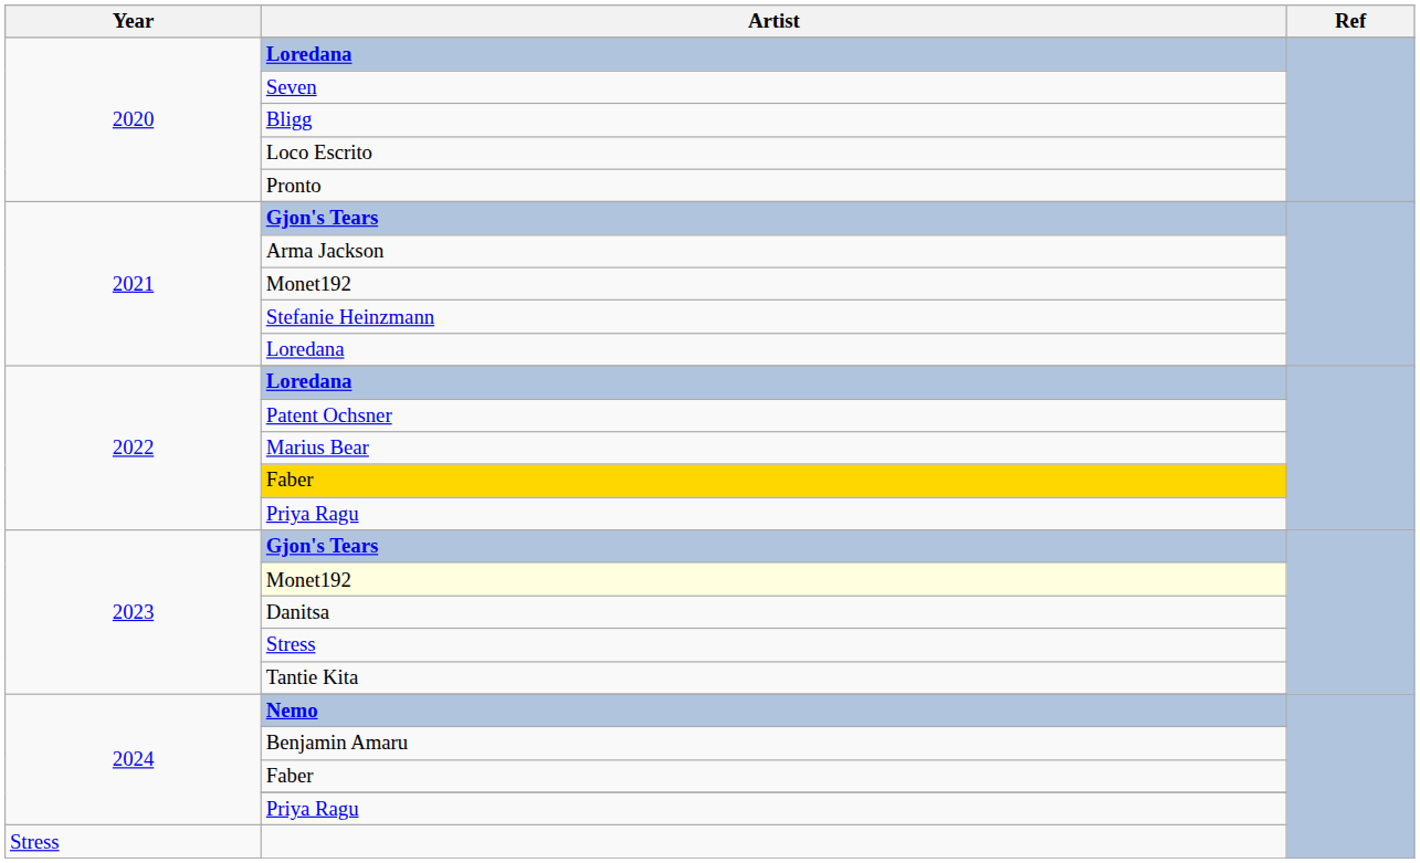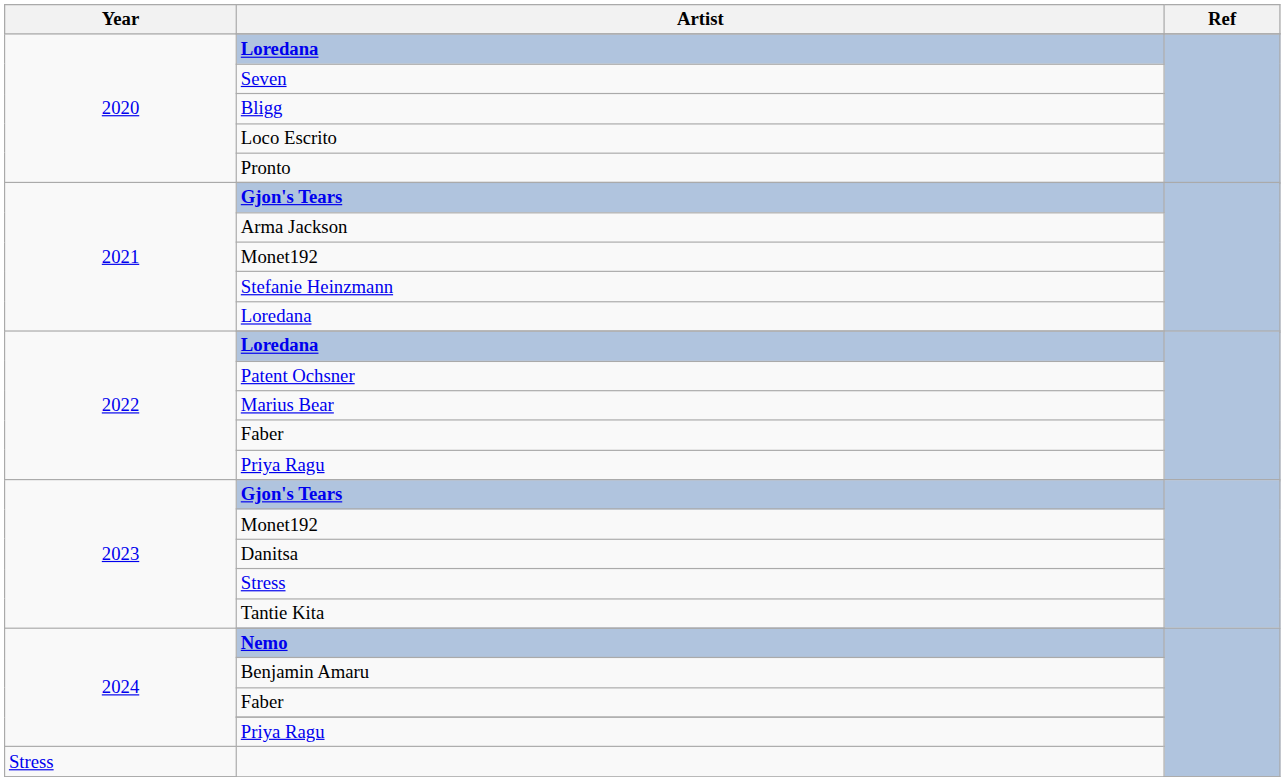2022 / Faber | Artist: gold background -> no background
2023 / Monet192 | Artist: lightyellow background -> no background
